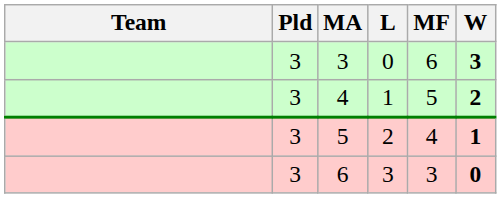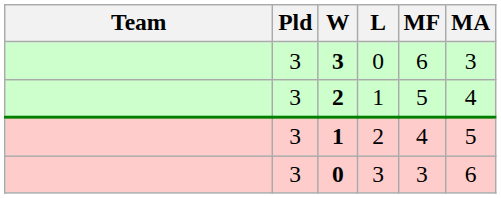columns swapped: W <-> MA
